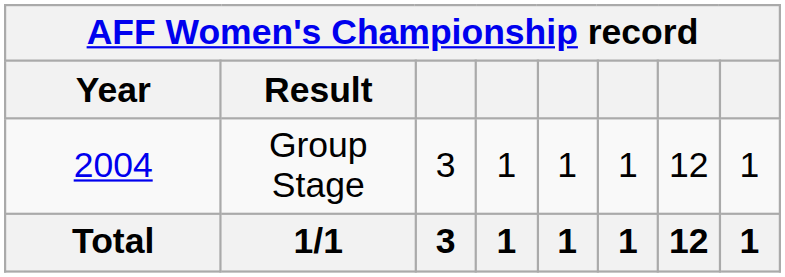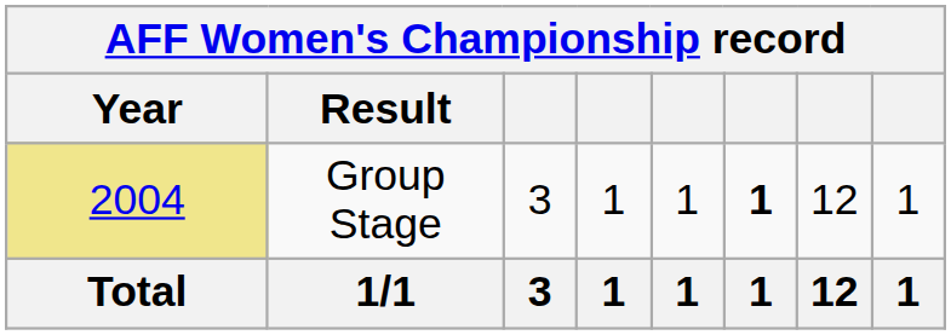Group Stage | Year: no background -> khaki background
Group Stage | column 6: normal -> bold
